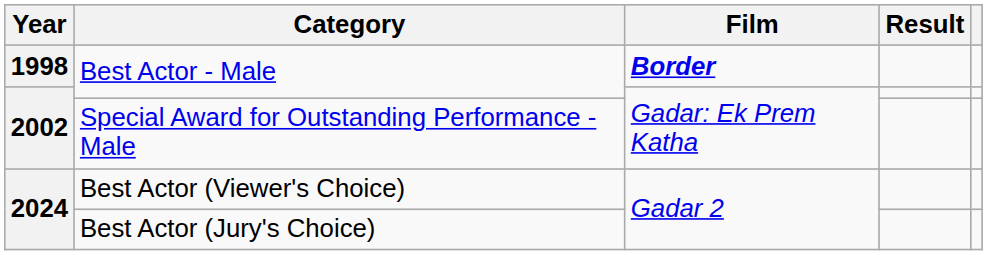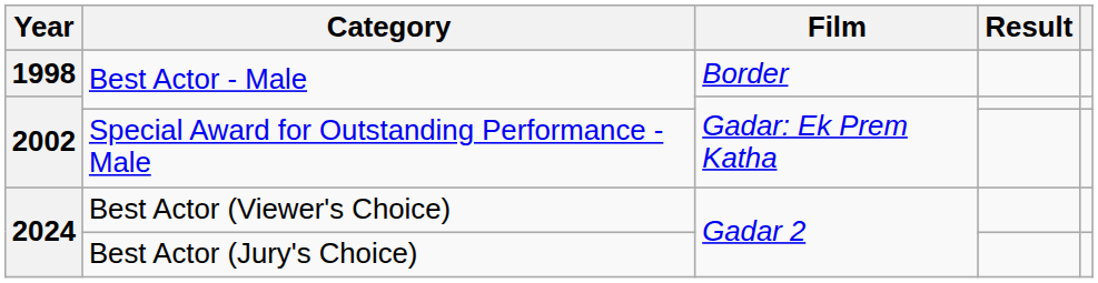1998 / Best Actor - Male | Film: bold -> normal
